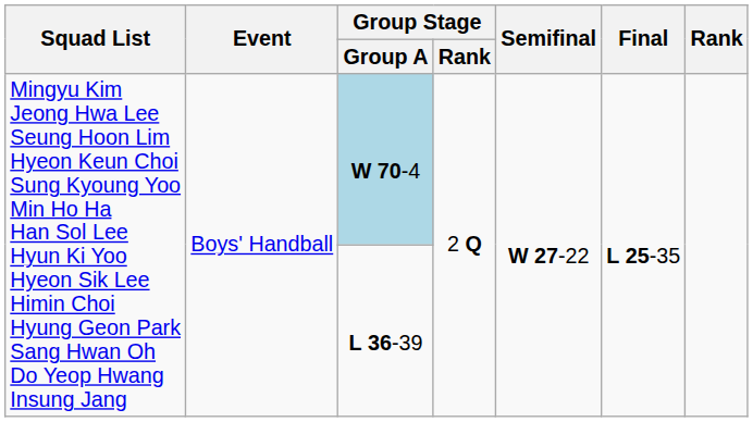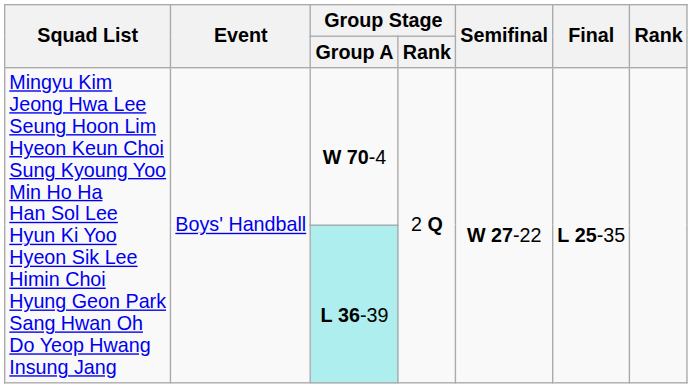W 70-4 | Group Stage / Group A: lightblue background -> no background
L 36-39 | Group Stage / Group A: no background -> paleturquoise background
